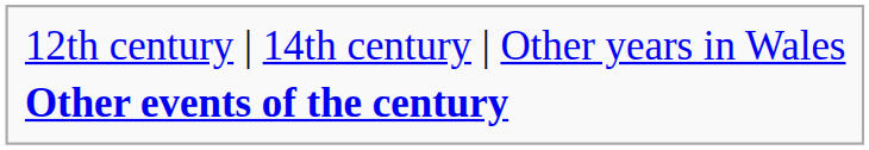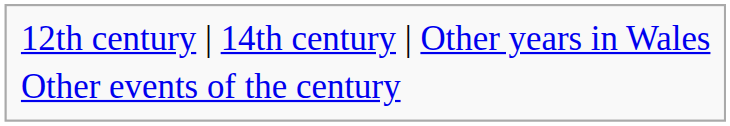row 2 | column 1: bold -> normal
